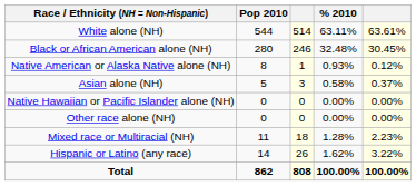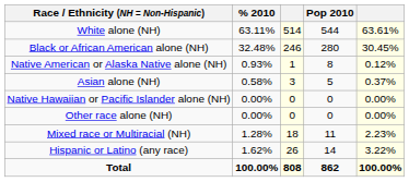columns swapped: Pop 2010 <-> % 2010
